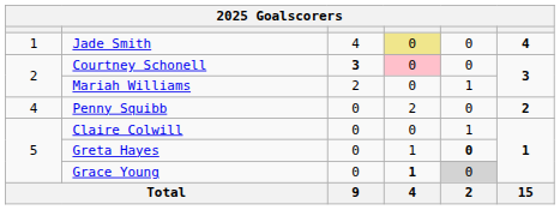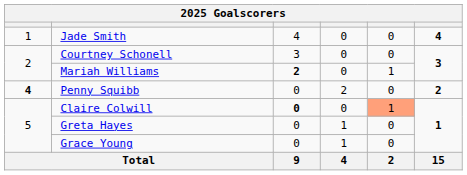Jade Smith | column 4: khaki background -> no background
Courtney Schonell | column 3: bold -> normal
Courtney Schonell | column 4: pink background -> no background
Mariah Williams | column 3: normal -> bold
Penny Squibb | column 1: normal -> bold
Claire Colwill | column 3: normal -> bold
Claire Colwill | column 5: no background -> lightsalmon background
Greta Hayes | column 5: bold -> normal
Grace Young | column 4: bold -> normal
Grace Young | column 5: lightgrey background -> no background
